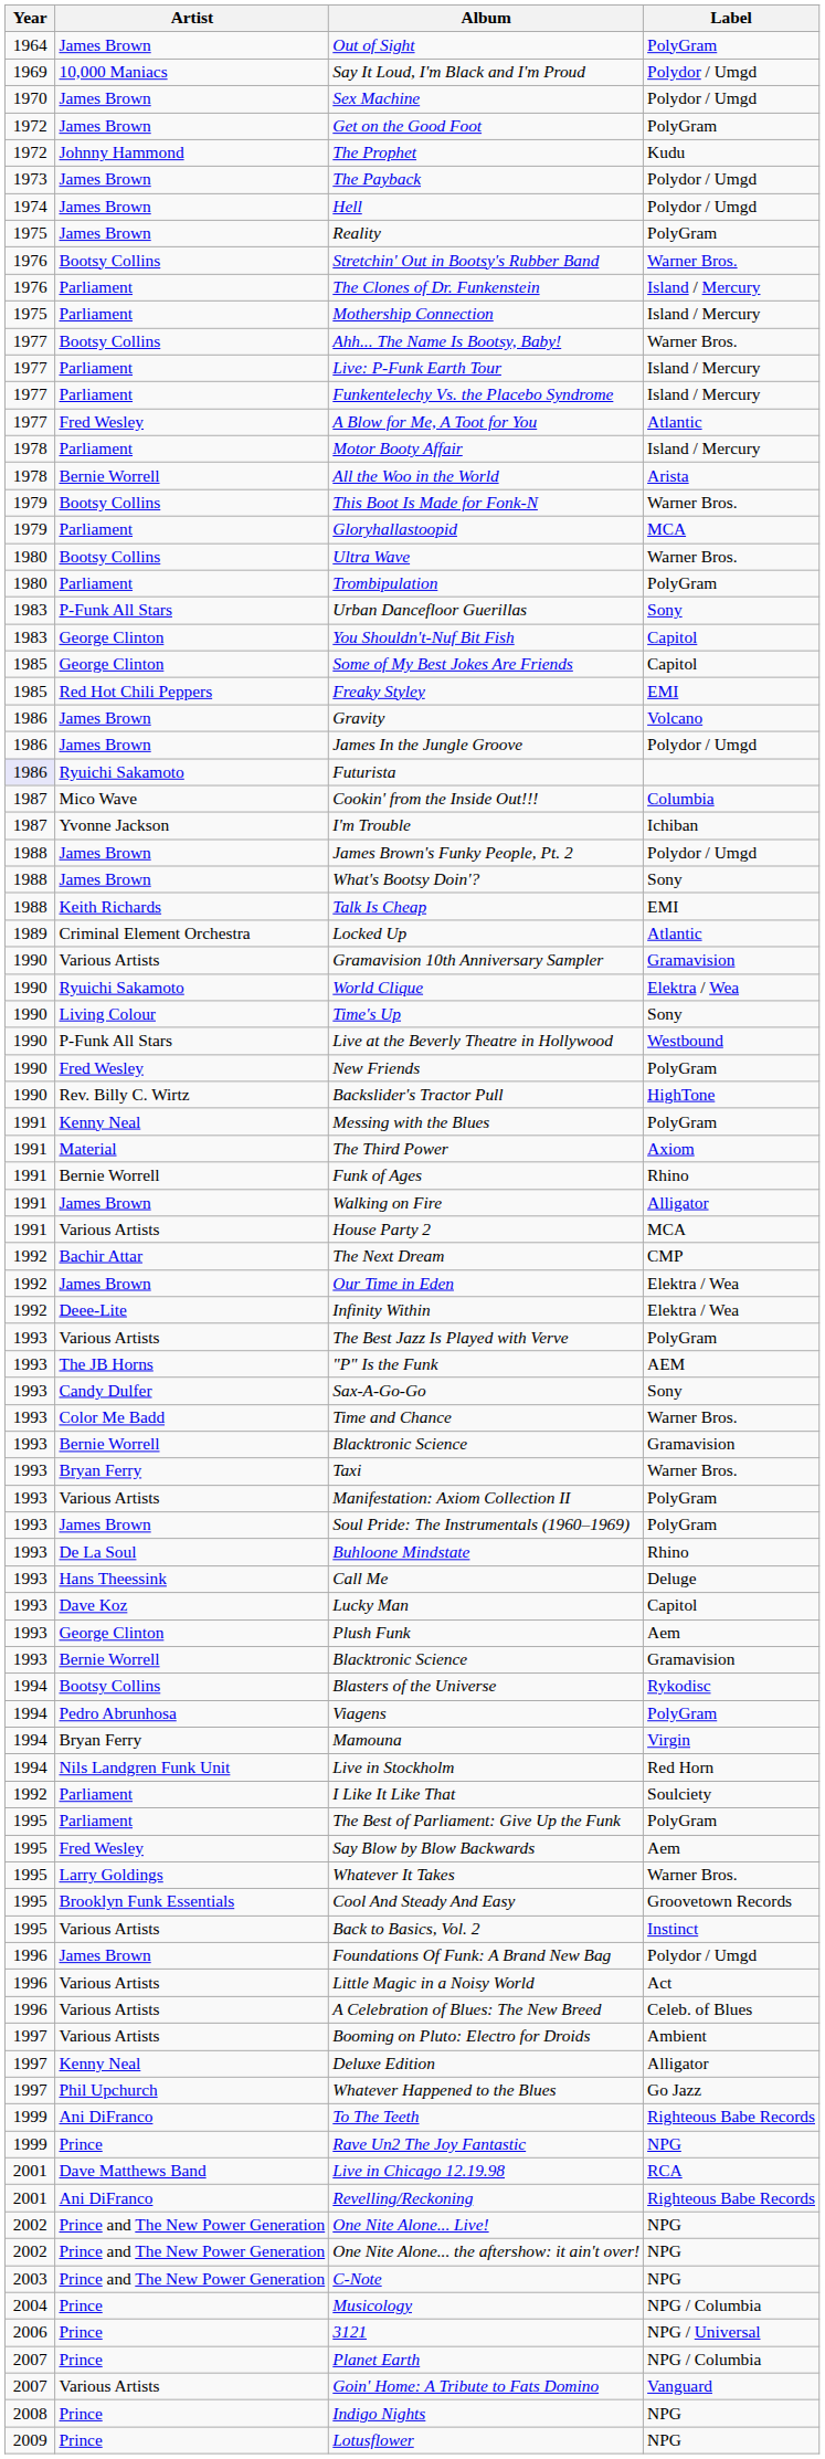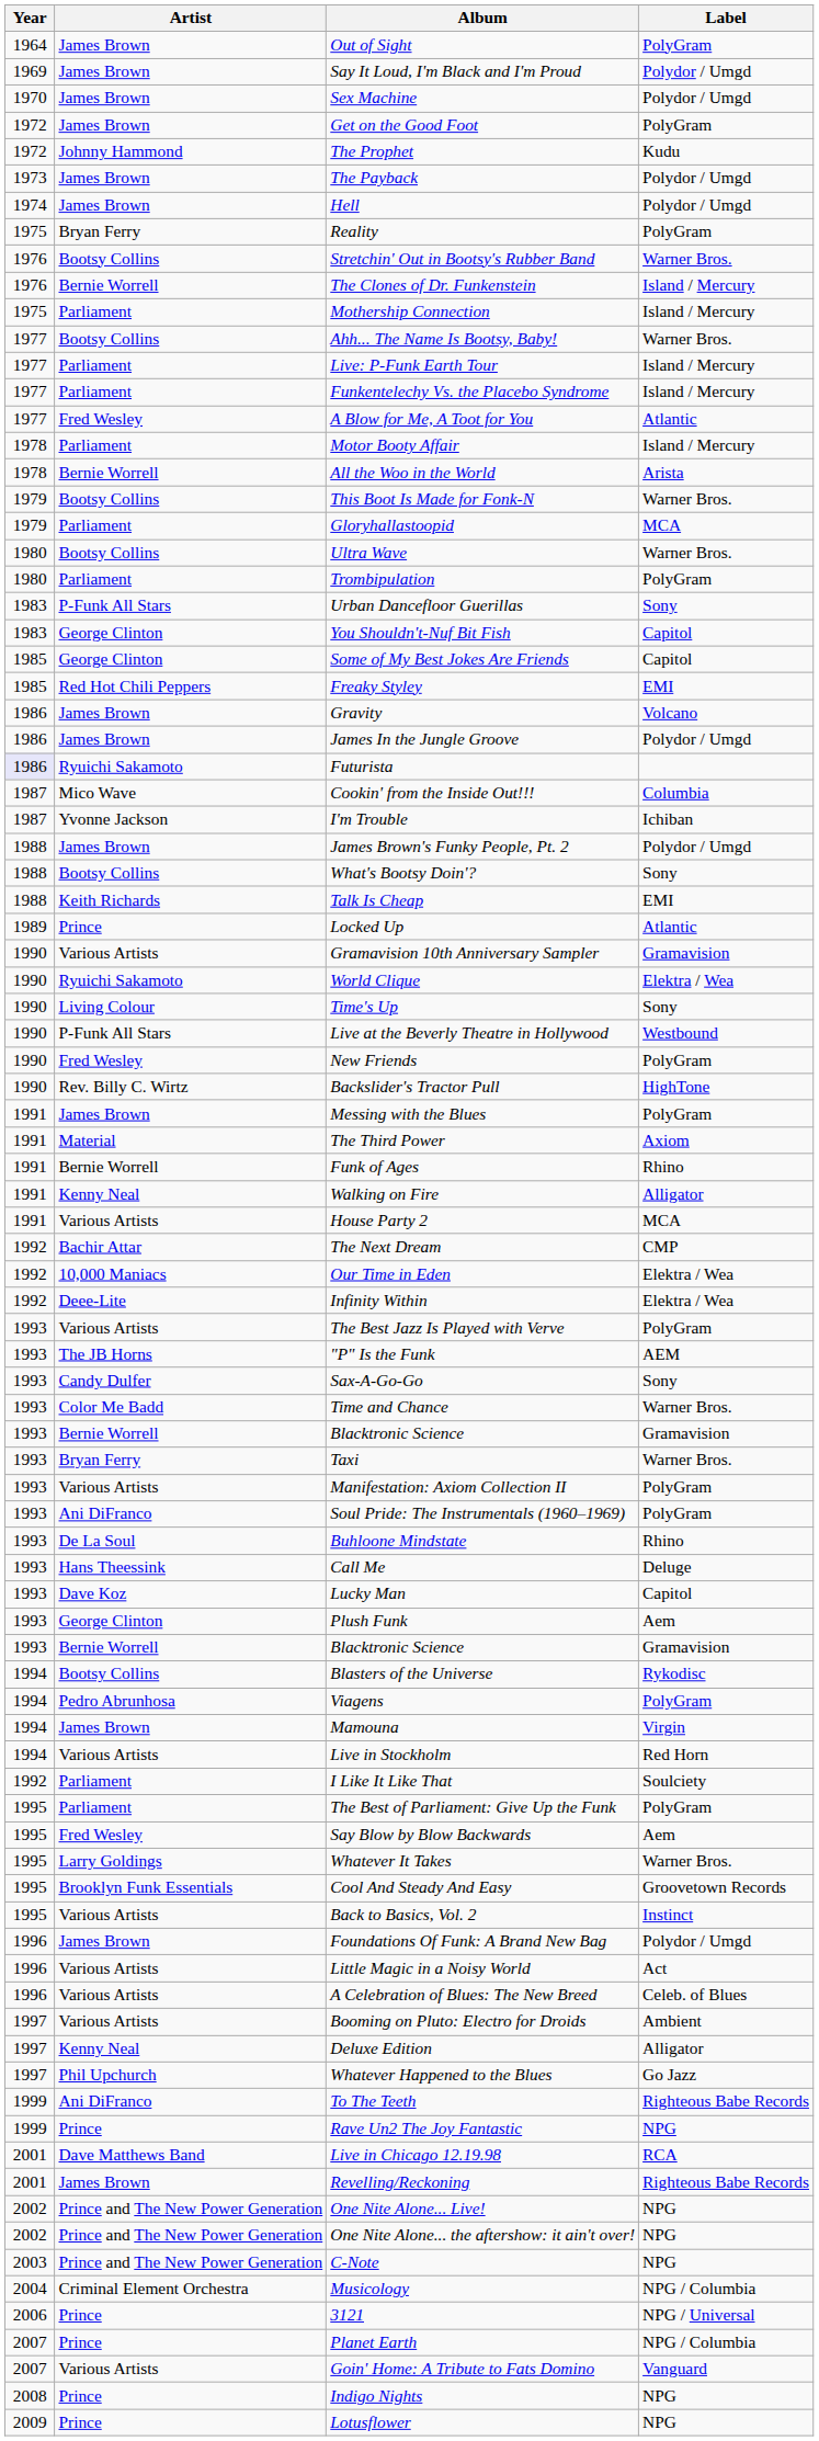Say It Loud, I'm Black and I'm Proud | Artist: 10,000 Maniacs -> James Brown
Reality | Artist: James Brown -> Bryan Ferry
The Clones of Dr. Funkenstein | Artist: Parliament -> Bernie Worrell
What's Bootsy Doin'? | Artist: James Brown -> Bootsy Collins
Locked Up | Artist: Criminal Element Orchestra -> Prince
Messing with the Blues | Artist: Kenny Neal -> James Brown
Walking on Fire | Artist: James Brown -> Kenny Neal
Our Time in Eden | Artist: James Brown -> 10,000 Maniacs
Soul Pride: The Instrumentals (1960–1969) | Artist: James Brown -> Ani DiFranco
Mamouna | Artist: Bryan Ferry -> James Brown
Live in Stockholm | Artist: Nils Landgren Funk Unit -> Various Artists
Revelling/Reckoning | Artist: Ani DiFranco -> James Brown
Musicology | Artist: Prince -> Criminal Element Orchestra
